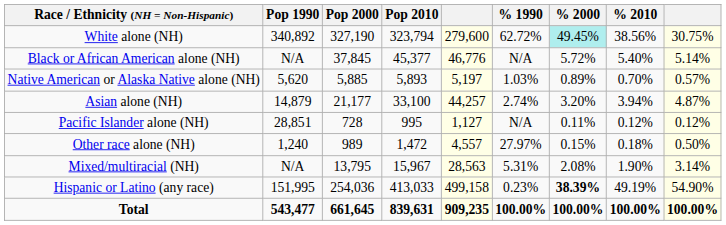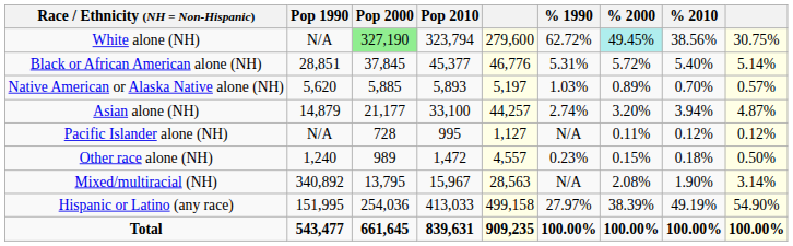White alone (NH) | Pop 1990: 340,892 -> N/A
White alone (NH) | Pop 2000: no background -> lightgreen background
Black or African American alone (NH) | Pop 1990: N/A -> 28,851
Black or African American alone (NH) | % 1990: N/A -> 5.31%
Pacific Islander alone (NH) | Pop 1990: 28,851 -> N/A
Other race alone (NH) | % 1990: 27.97% -> 0.23%
Mixed/multiracial (NH) | Pop 1990: N/A -> 340,892
Mixed/multiracial (NH) | % 1990: 5.31% -> N/A
Hispanic or Latino (any race) | % 1990: 0.23% -> 27.97%
Hispanic or Latino (any race) | % 2000: bold -> normal
